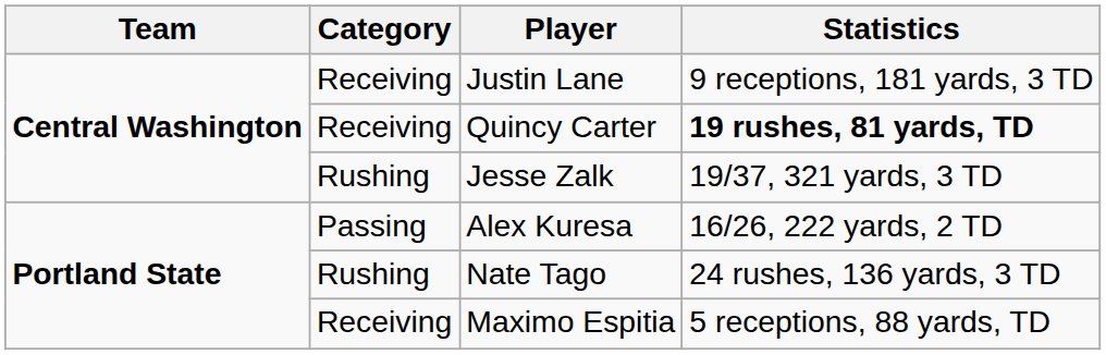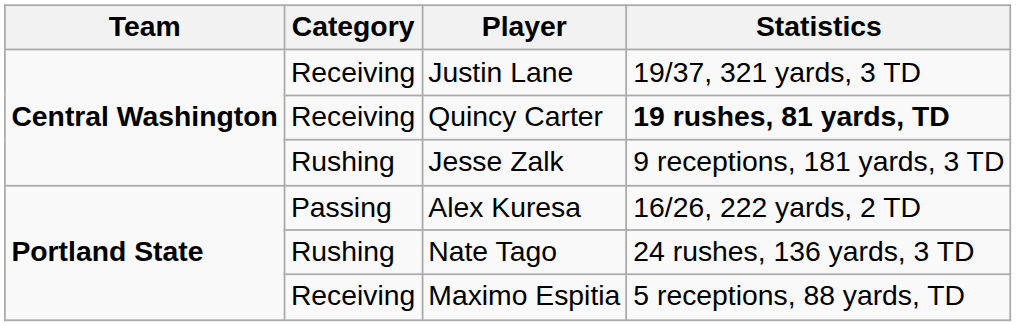Justin Lane | Statistics: 9 receptions, 181 yards, 3 TD -> 19/37, 321 yards, 3 TD
Jesse Zalk | Statistics: 19/37, 321 yards, 3 TD -> 9 receptions, 181 yards, 3 TD
